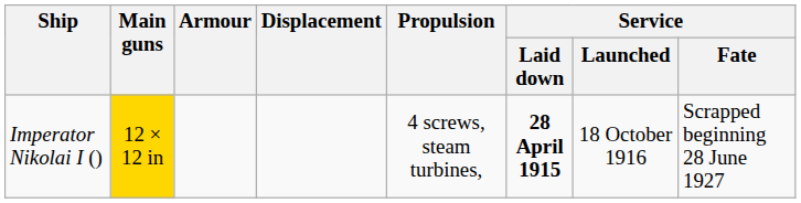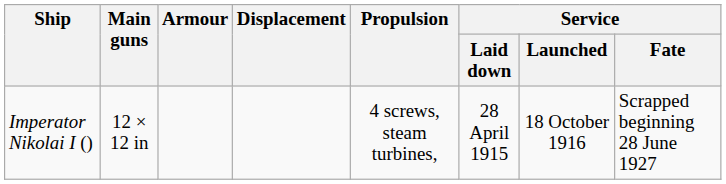Imperator Nikolai I () | Main guns: gold background -> no background
Imperator Nikolai I () | Service / Laid down: bold -> normal
